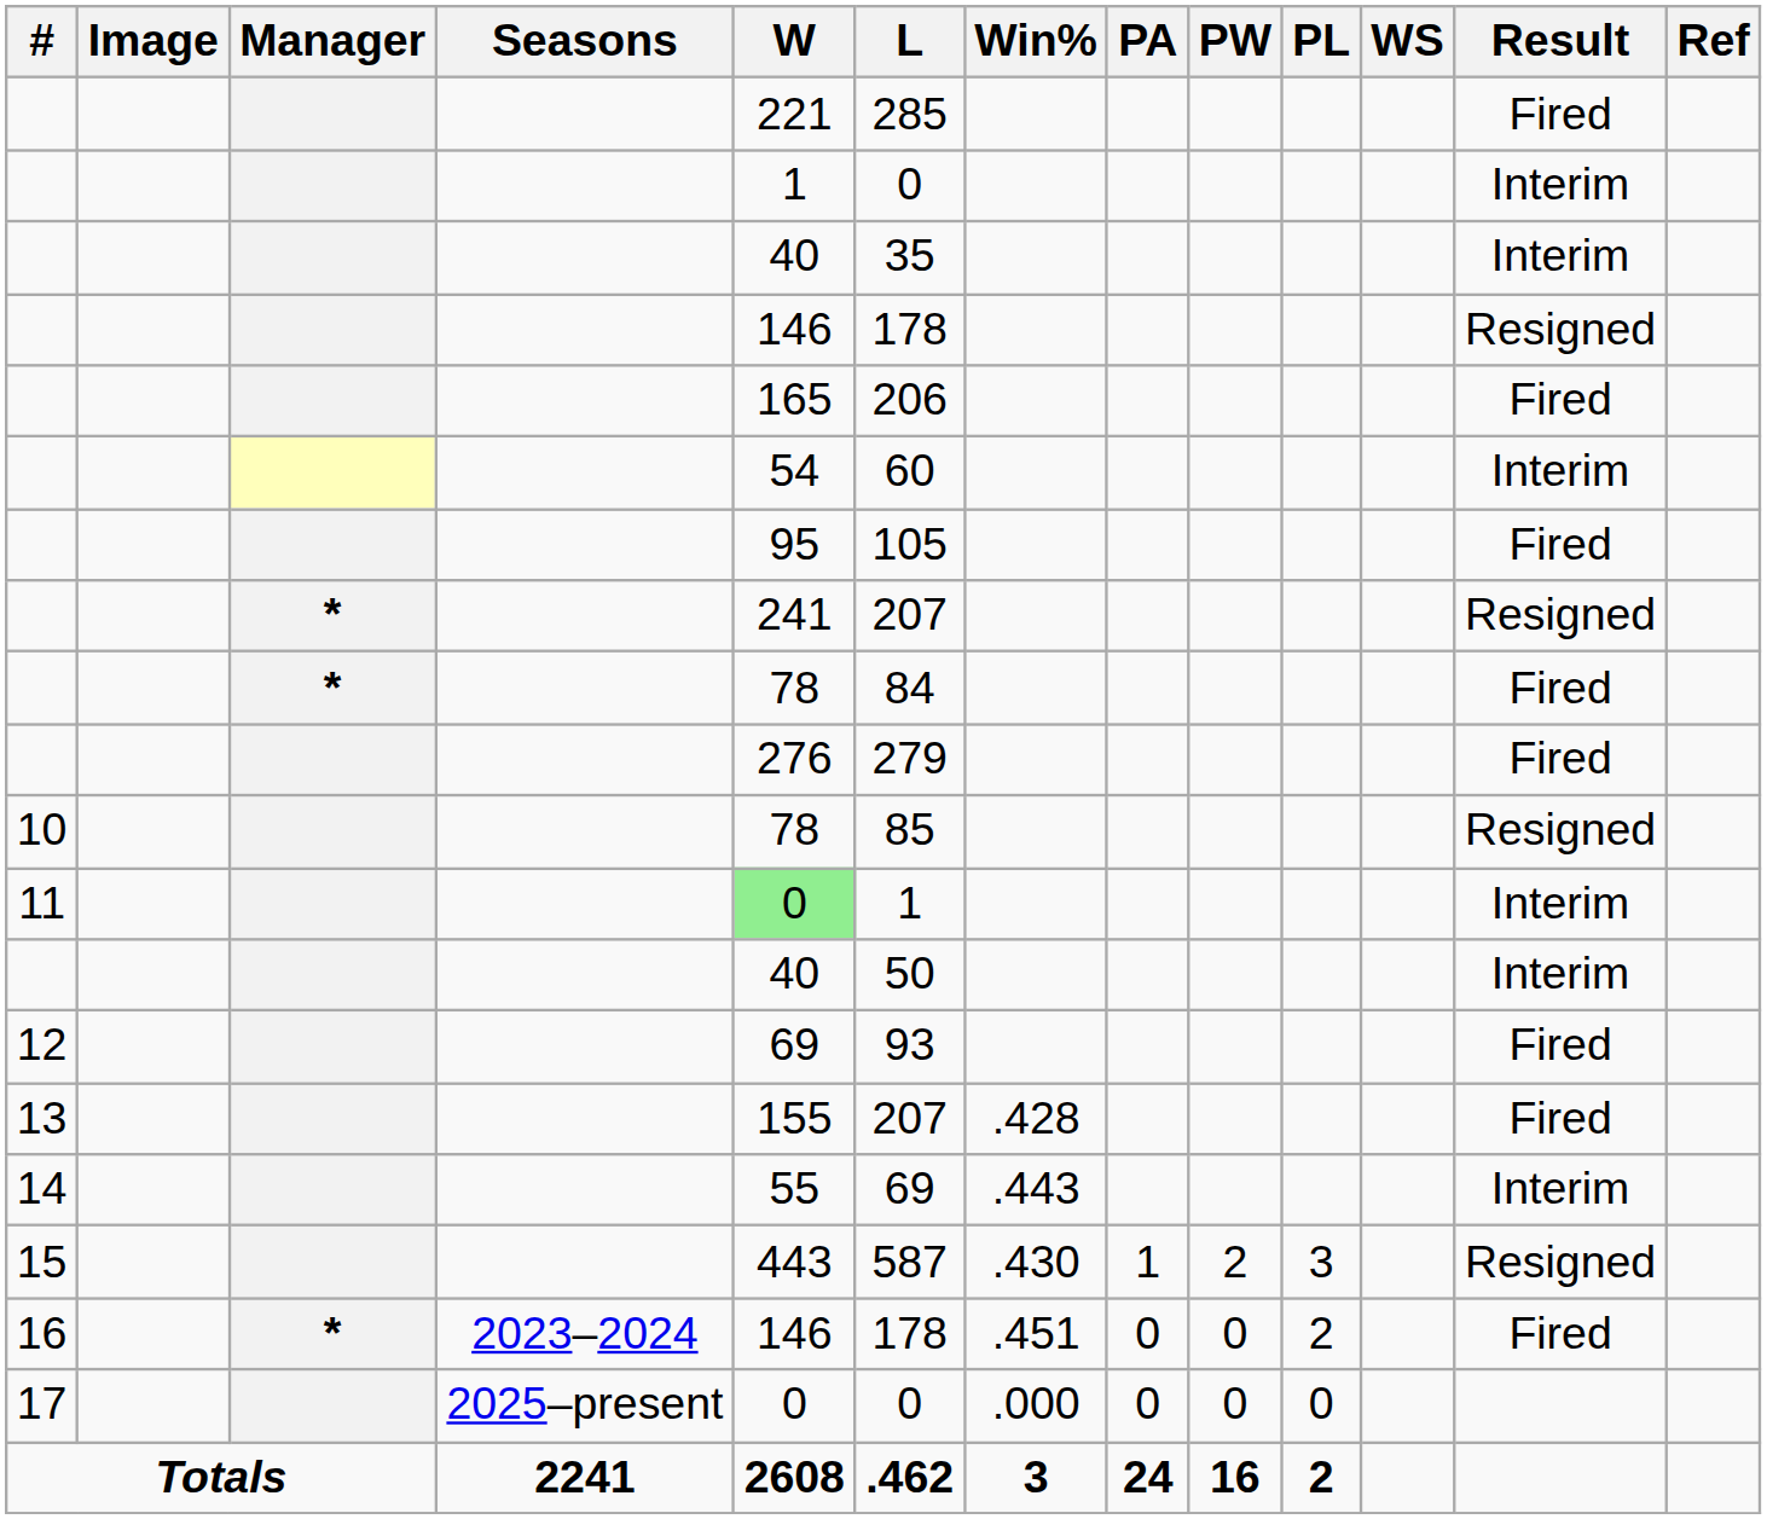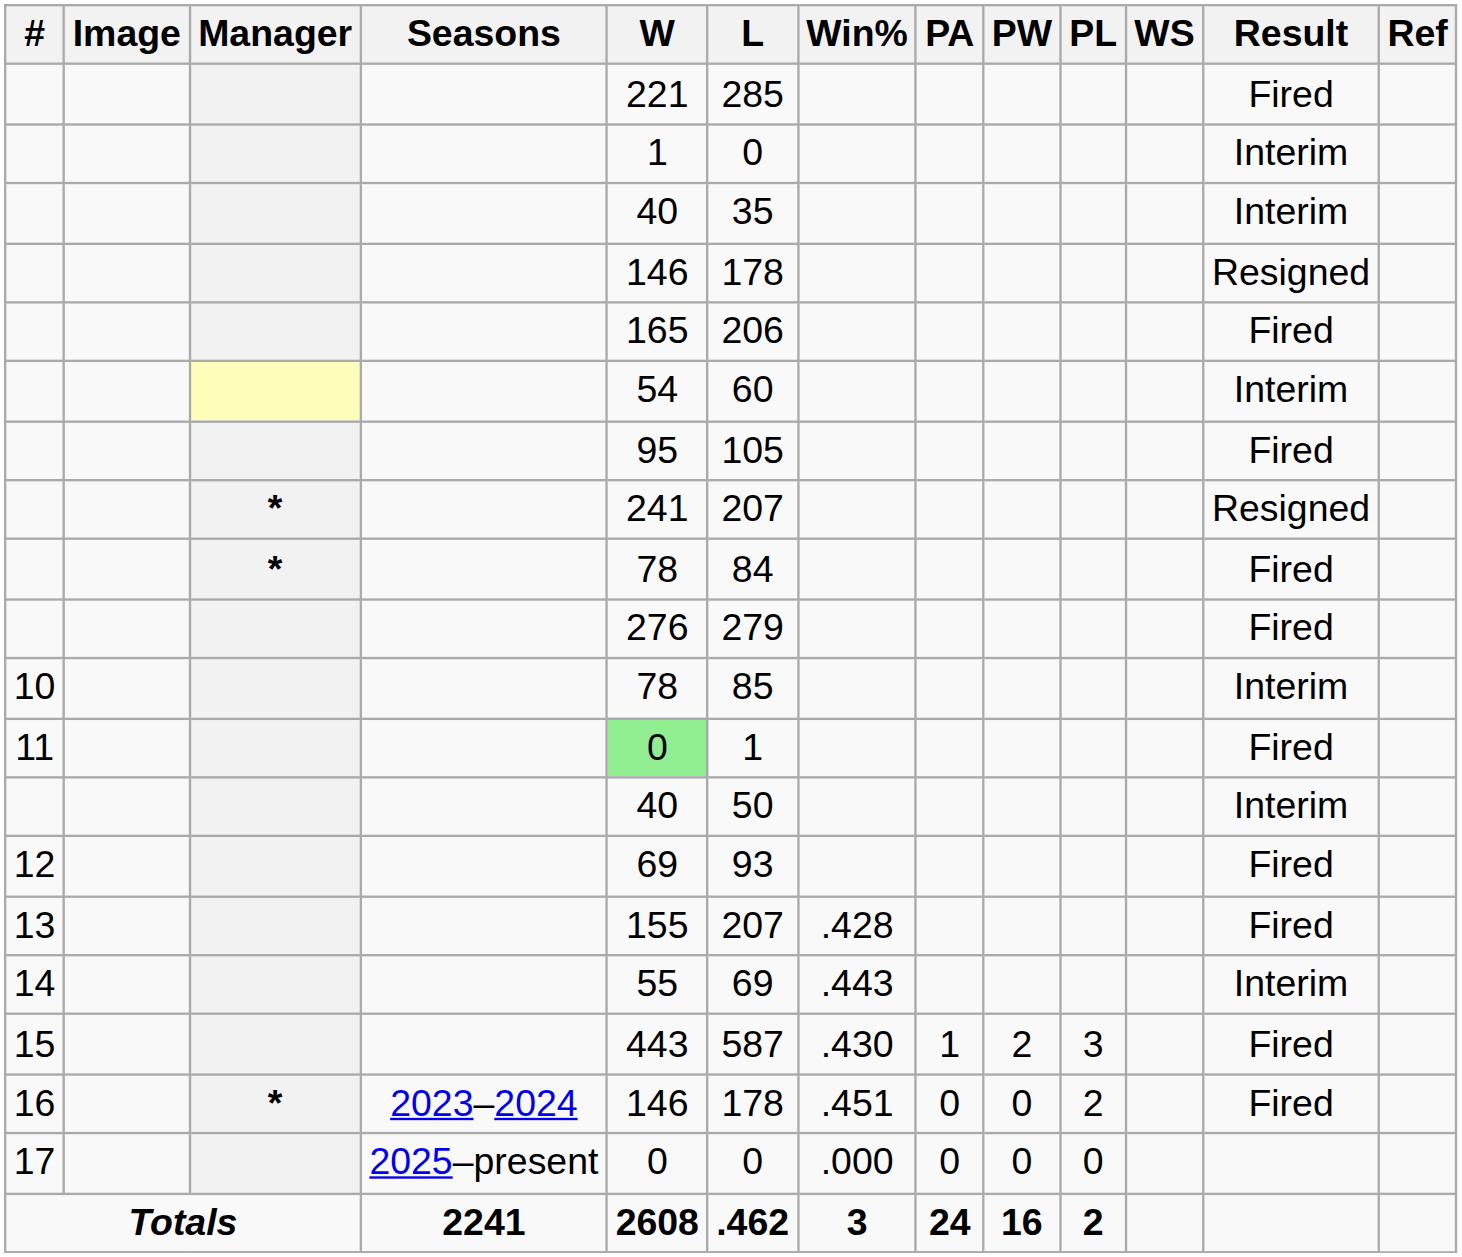10 | Result: Resigned -> Interim
11 | Result: Interim -> Fired
15 | Result: Resigned -> Fired
